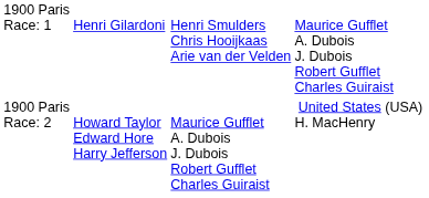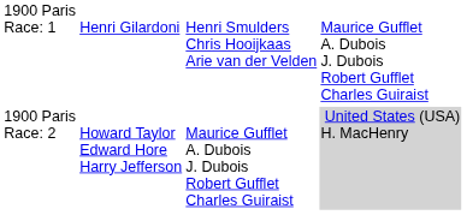1900 Paris Race: 2 | column 4: no background -> lightgrey background
